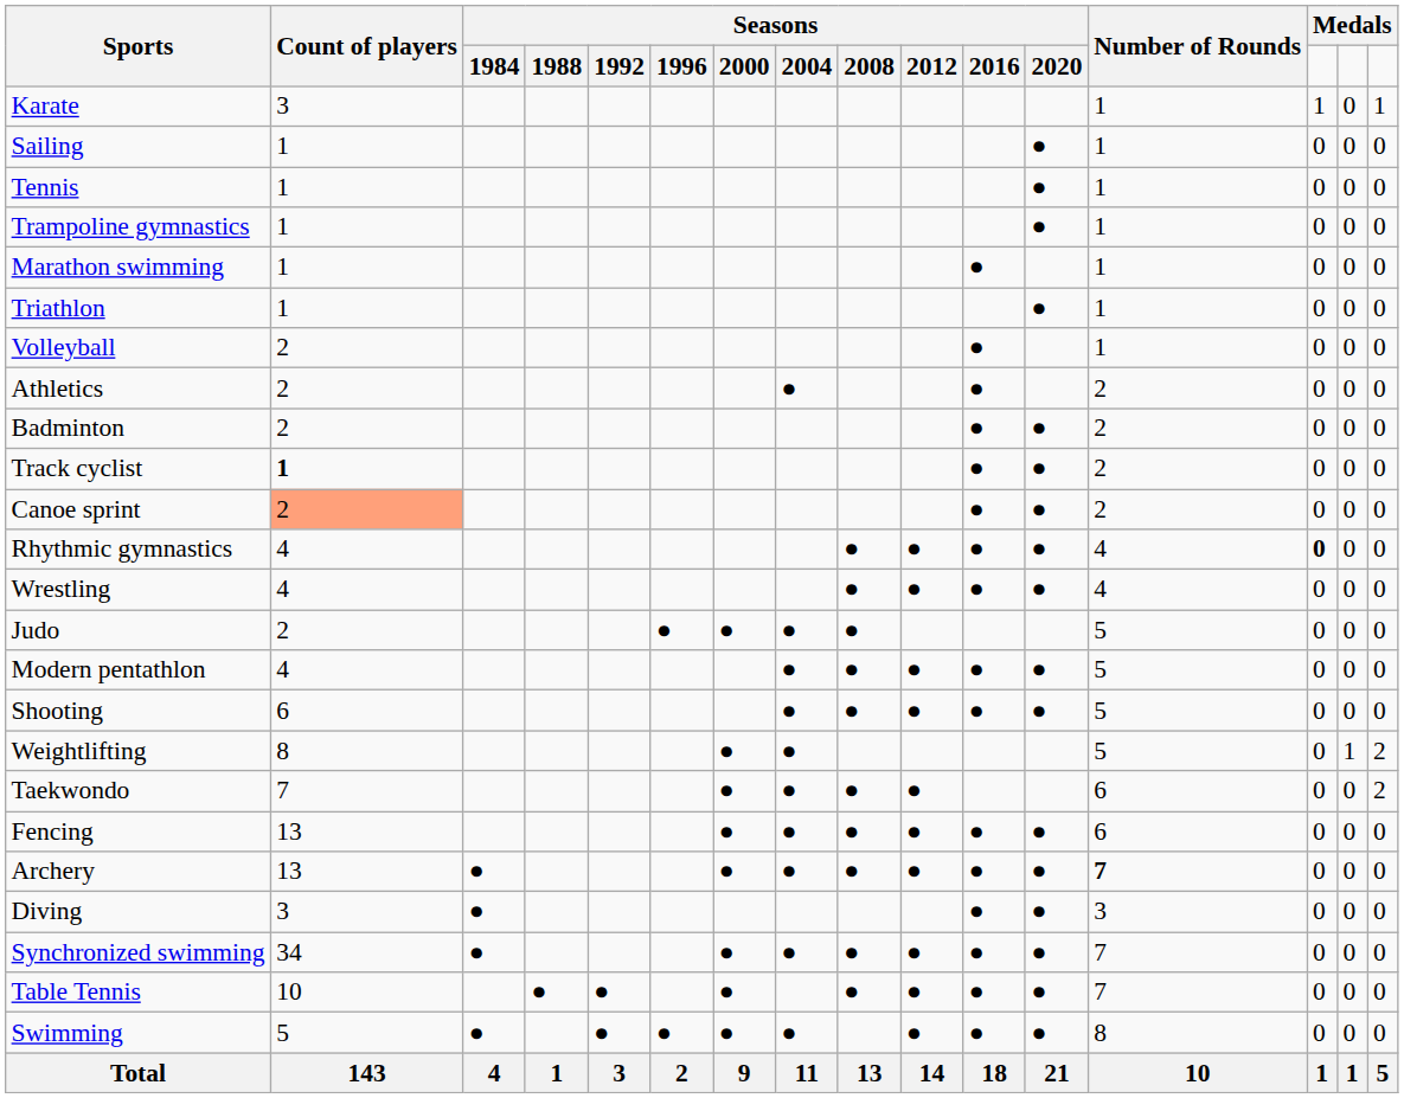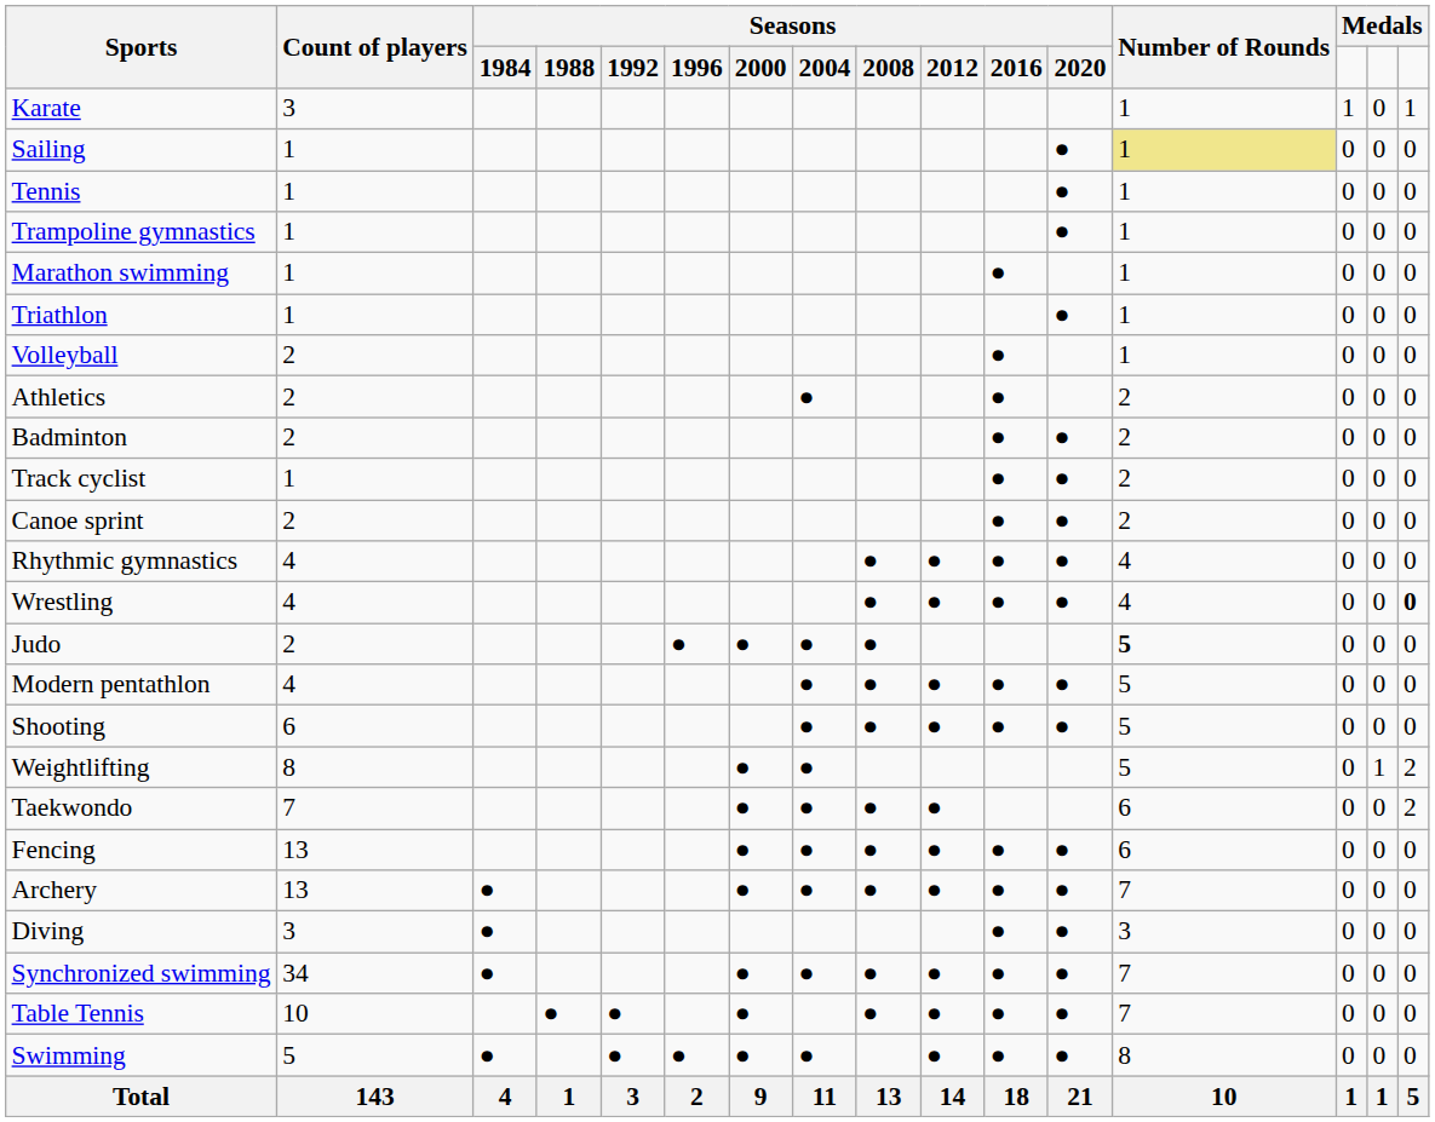Sailing | Number of Rounds: no background -> khaki background
Track cyclist | Count of players: bold -> normal
Canoe sprint | Count of players: lightsalmon background -> no background
Rhythmic gymnastics | column 14: bold -> normal
Wrestling | column 16: normal -> bold
Judo | Number of Rounds: normal -> bold
Archery | Number of Rounds: bold -> normal
